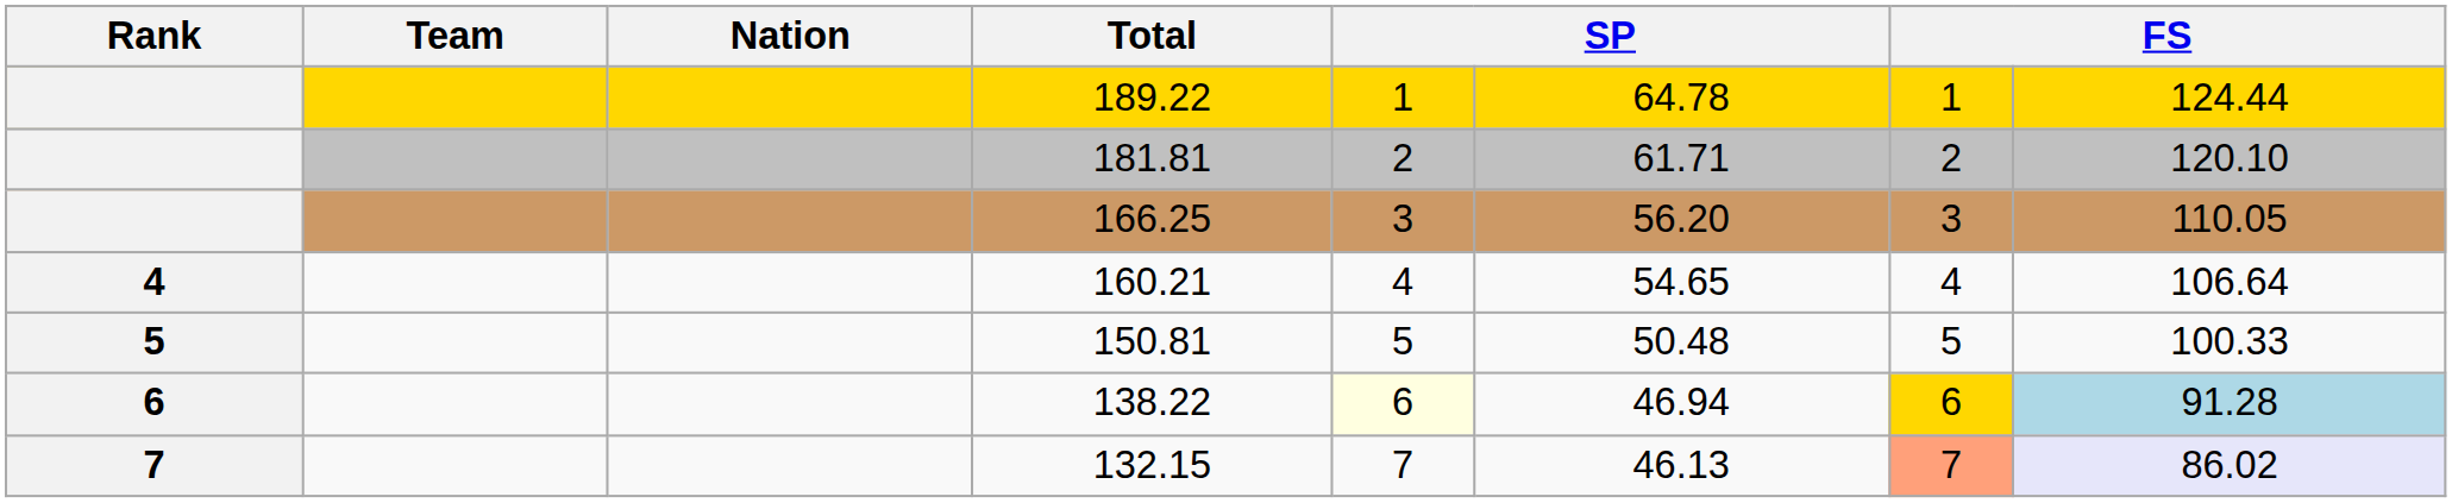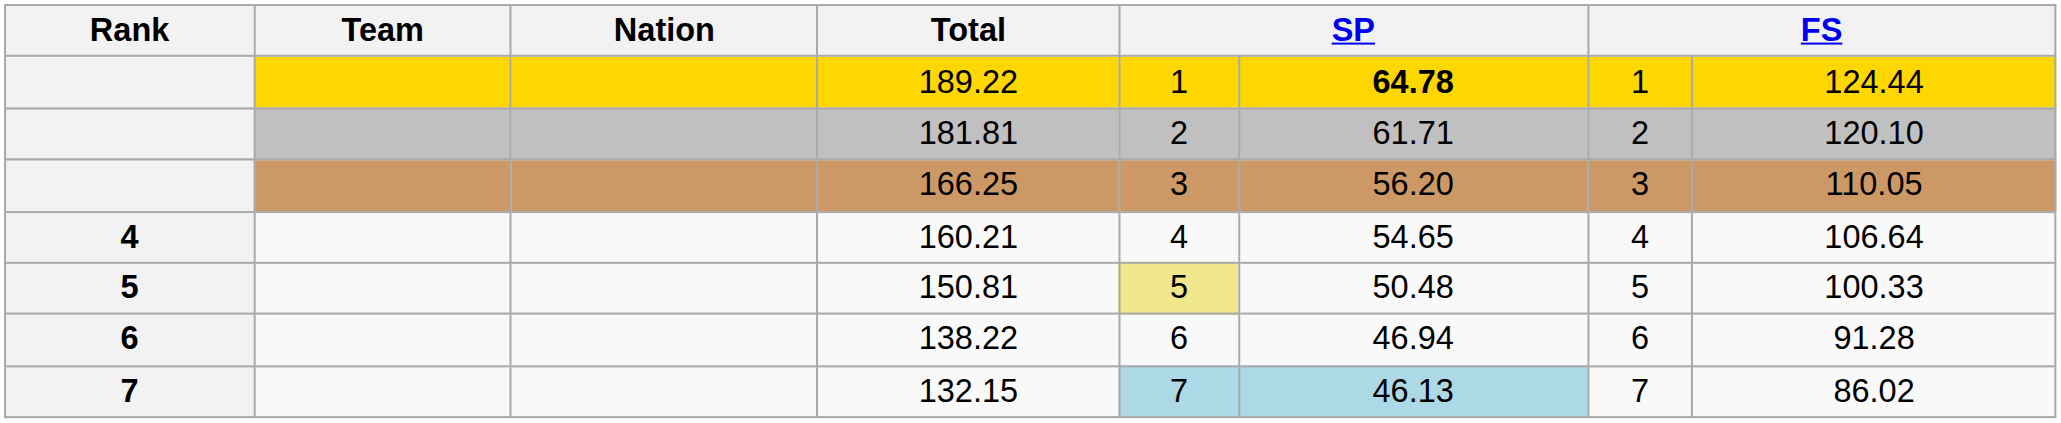189.22 | column 6: normal -> bold
150.81 | column 5: no background -> khaki background
138.22 | column 5: lightyellow background -> no background
138.22 | column 7: gold background -> no background
138.22 | column 8: lightblue background -> no background
132.15 | column 5: no background -> lightblue background
132.15 | column 6: no background -> lightblue background
132.15 | column 7: lightsalmon background -> no background
132.15 | column 8: lavender background -> no background
